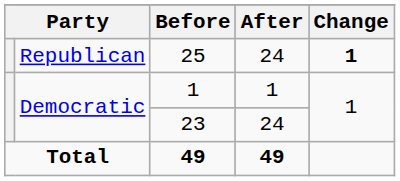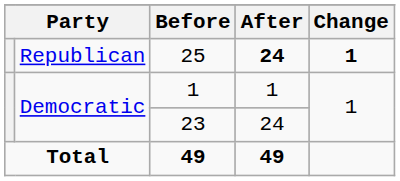25 | After: normal -> bold
